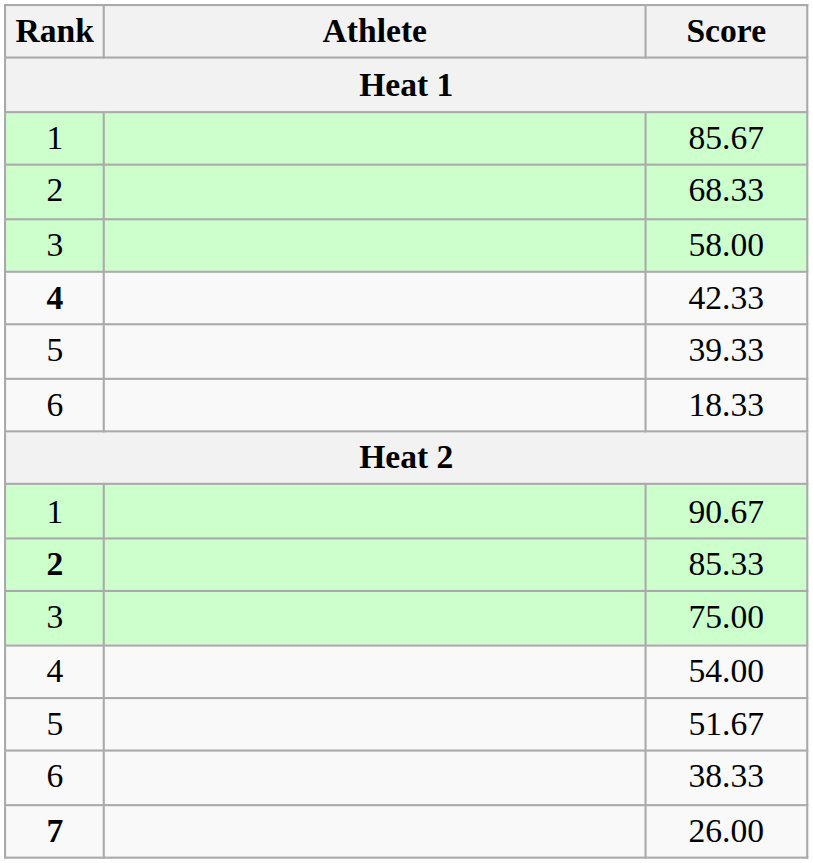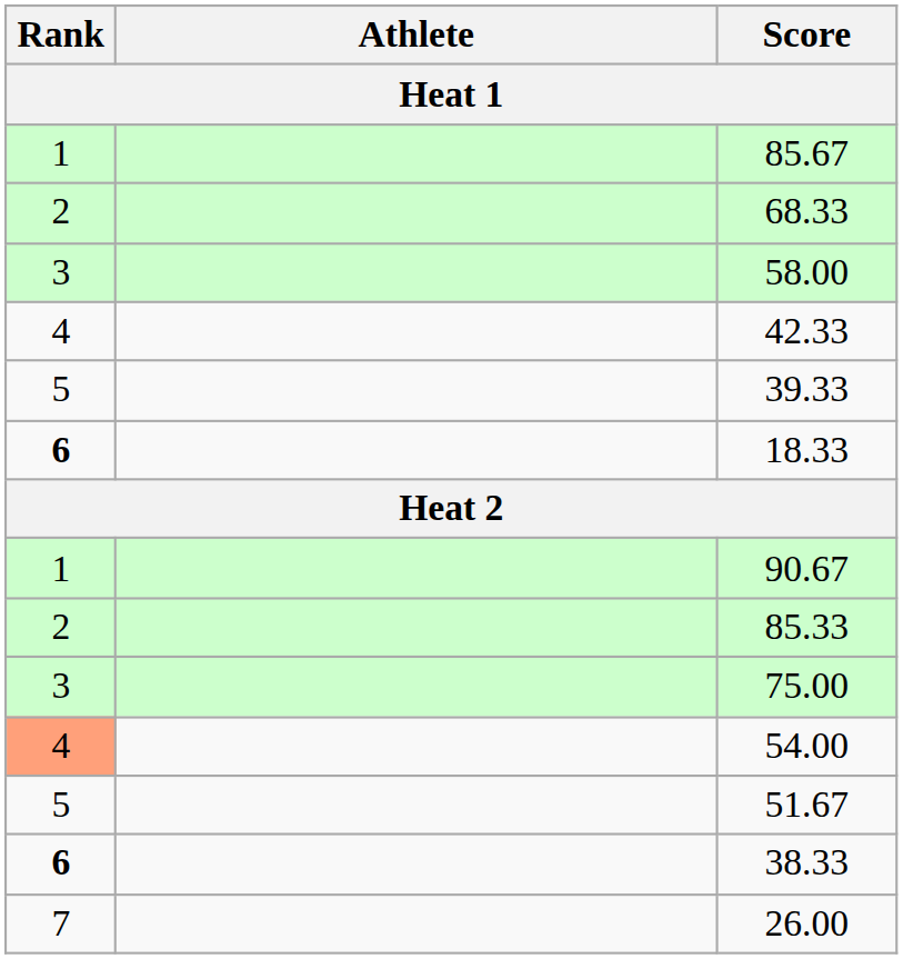42.33 | Rank: bold -> normal
18.33 | Rank: normal -> bold
85.33 | Rank: bold -> normal
54.00 | Rank: no background -> lightsalmon background
38.33 | Rank: normal -> bold
26.00 | Rank: bold -> normal
